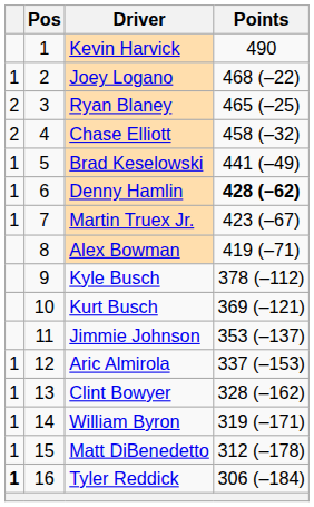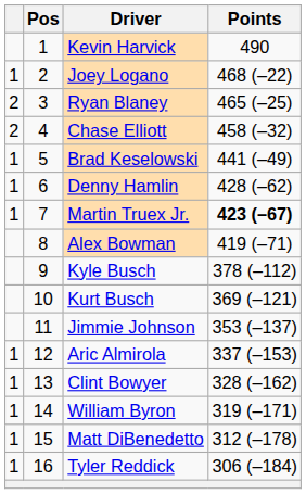Denny Hamlin | Points: bold -> normal
Martin Truex Jr. | Points: normal -> bold
Tyler Reddick | column 1: bold -> normal
